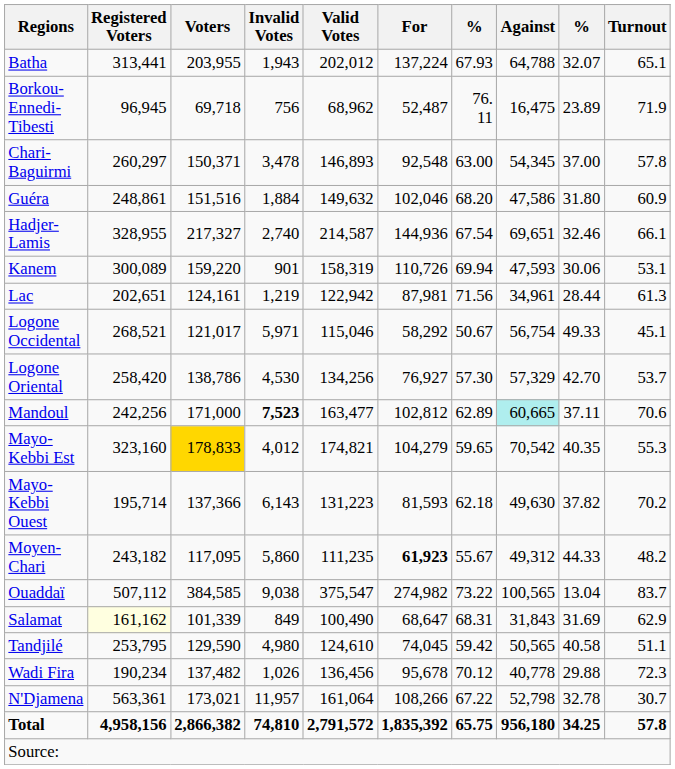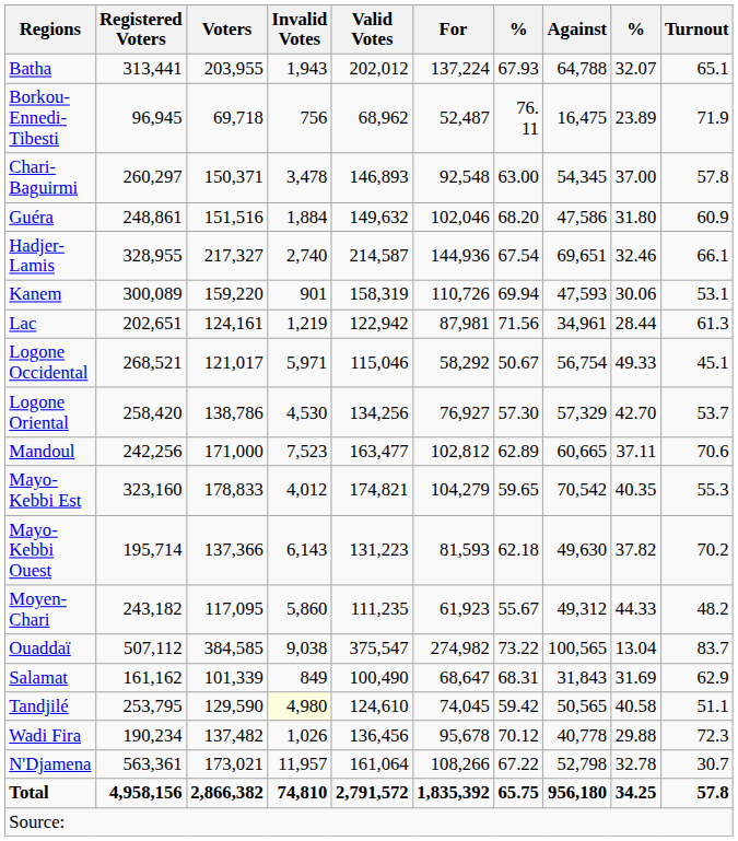Mandoul | Invalid Votes: bold -> normal
Mandoul | Against: paleturquoise background -> no background
Mayo-Kebbi Est | Voters: gold background -> no background
Moyen-Chari | For: bold -> normal
Salamat | Registered Voters: lightyellow background -> no background
Tandjilé | Invalid Votes: no background -> lightyellow background
